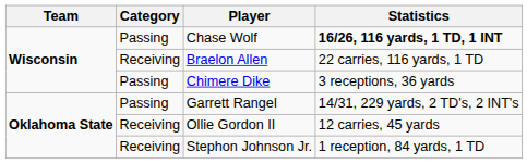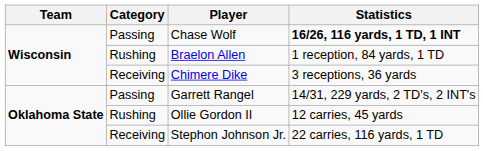Braelon Allen | Category: Receiving -> Rushing
Braelon Allen | Statistics: 22 carries, 116 yards, 1 TD -> 1 reception, 84 yards, 1 TD
Chimere Dike | Category: Passing -> Receiving
Ollie Gordon II | Category: Receiving -> Rushing
Stephon Johnson Jr. | Statistics: 1 reception, 84 yards, 1 TD -> 22 carries, 116 yards, 1 TD
